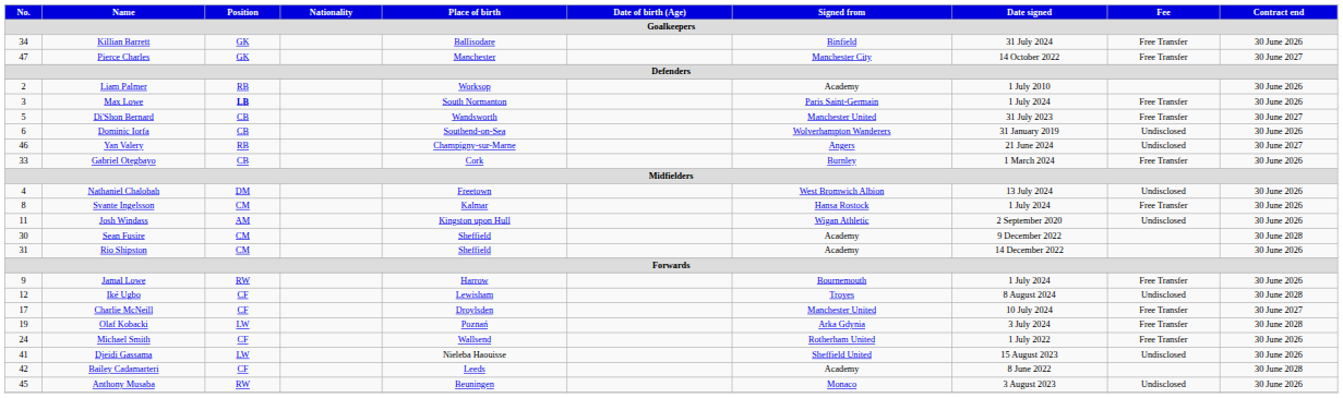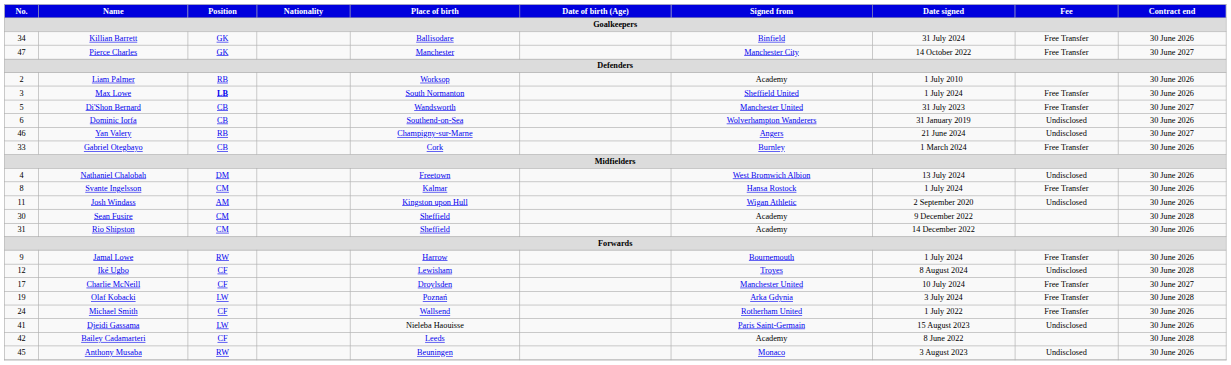Max Lowe | Signed from: Paris Saint-Germain -> Sheffield United
Djeidi Gassama | Signed from: Sheffield United -> Paris Saint-Germain
